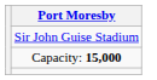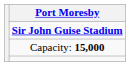Sir John Guise Stadium | Port Moresby: normal -> bold
